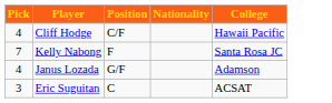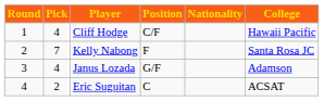+ column: Round | 1 | 2 | 3 | 4
Eric Suguitan | Pick: 3 -> 2
